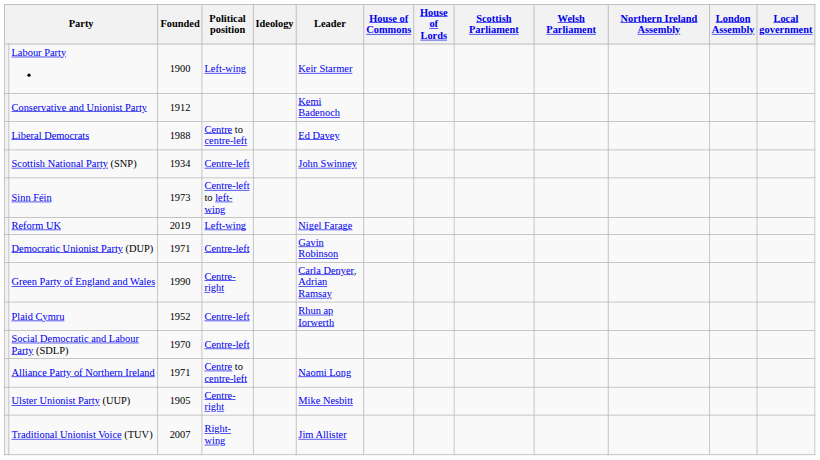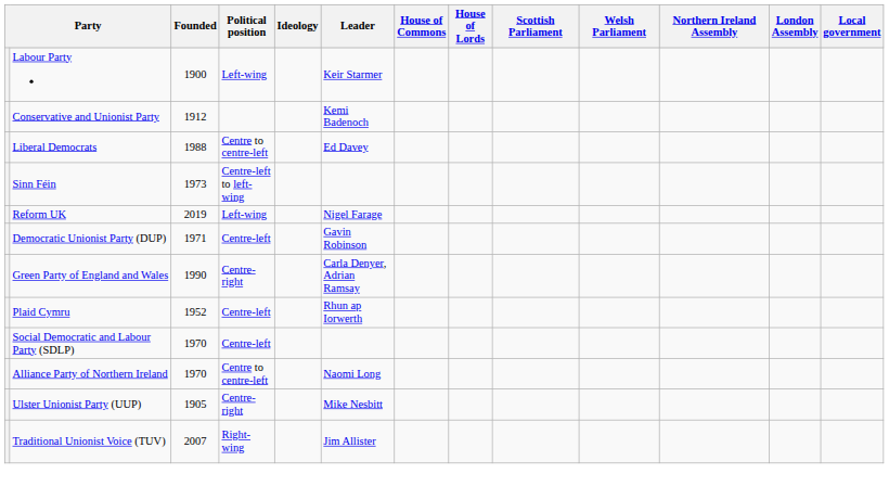- row: Scottish National Party (SNP) | 1934 | Centre-left | John Swinney
Alliance Party of Northern Ireland | Founded: 1971 -> 1970
